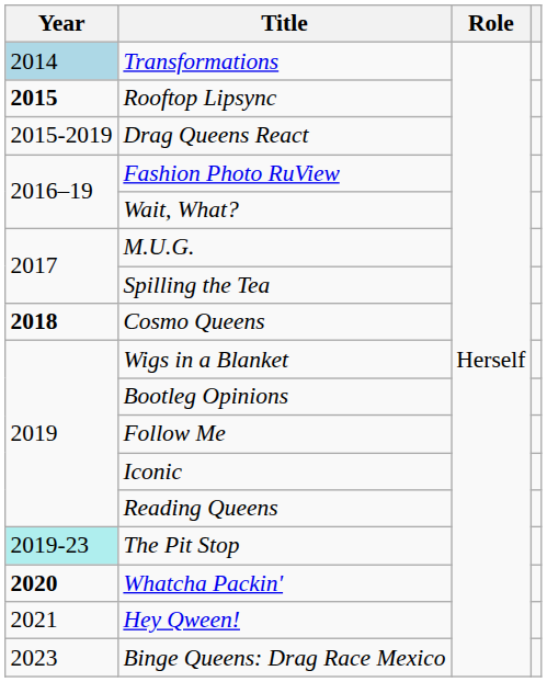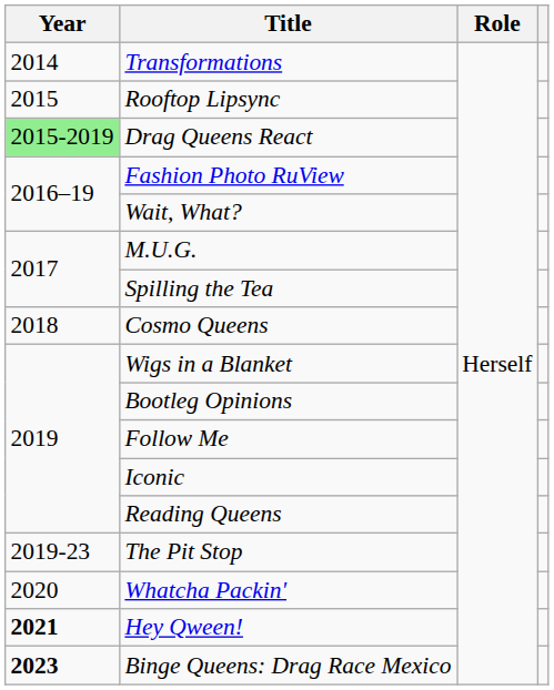Transformations | Year: lightblue background -> no background
Rooftop Lipsync | Year: bold -> normal
Drag Queens React | Year: no background -> lightgreen background
Cosmo Queens | Year: bold -> normal
The Pit Stop | Year: paleturquoise background -> no background
Whatcha Packin' | Year: bold -> normal
Hey Qween! | Year: normal -> bold
Binge Queens: Drag Race Mexico | Year: normal -> bold
